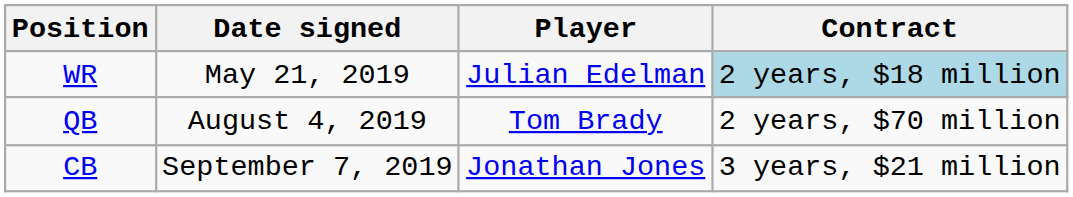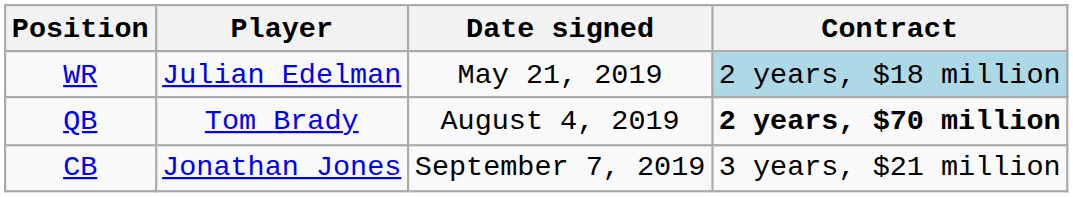columns swapped: Player <-> Date signed
QB | Contract: normal -> bold
